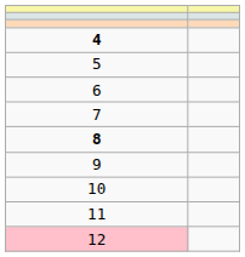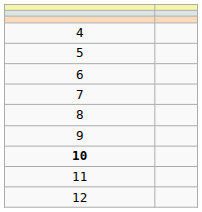row 4 | column 1: bold -> normal
row 8 | column 1: bold -> normal
row 10 | column 1: normal -> bold
row 12 | column 1: pink background -> no background
